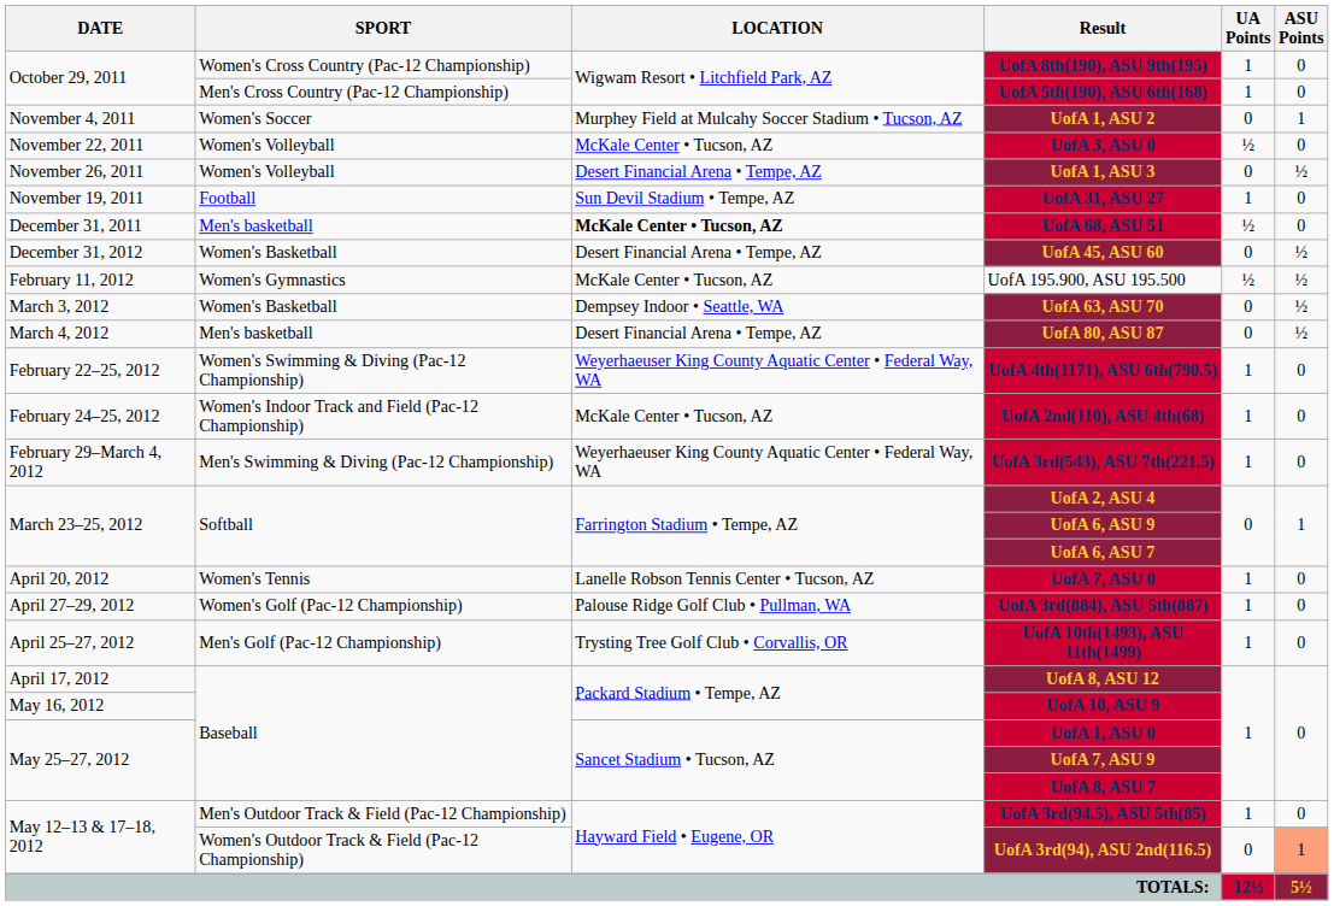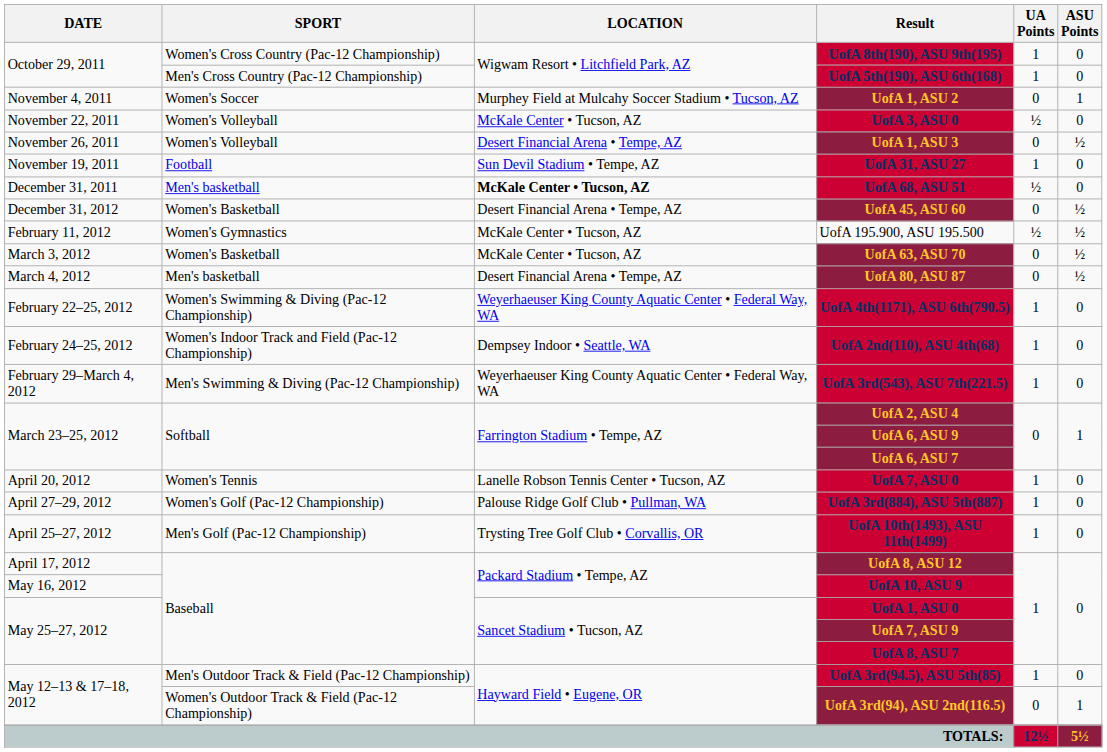UofA 63, ASU 70 | LOCATION: Dempsey Indoor • Seattle, WA -> McKale Center • Tucson, AZ
UofA 2nd(110), ASU 4th(68) | LOCATION: McKale Center • Tucson, AZ -> Dempsey Indoor • Seattle, WA
UofA 3rd(94), ASU 2nd(116.5) | ASU Points: lightsalmon background -> no background
